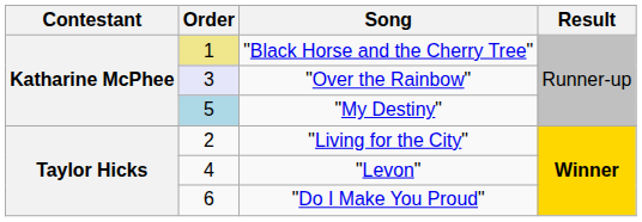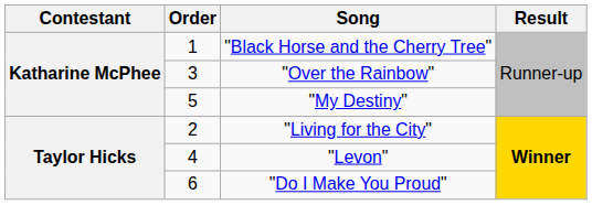"Black Horse and the Cherry Tree" | Order: khaki background -> no background
"Over the Rainbow" | Order: lavender background -> no background
"My Destiny" | Order: lightblue background -> no background
